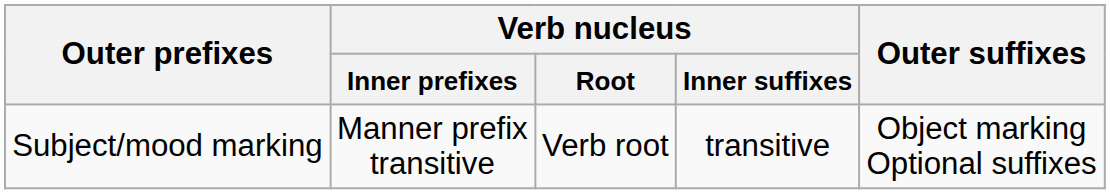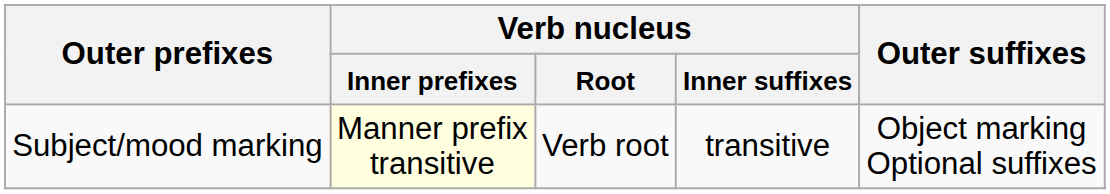Subject/mood marking | Verb nucleus / Inner prefixes: no background -> lightyellow background
